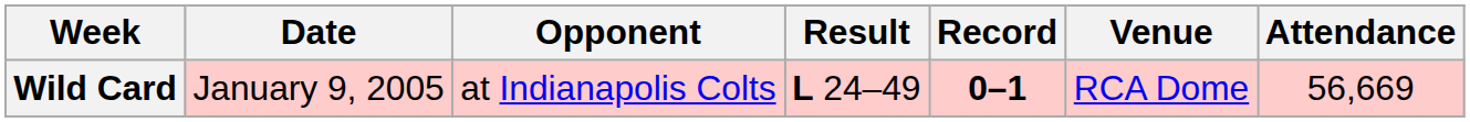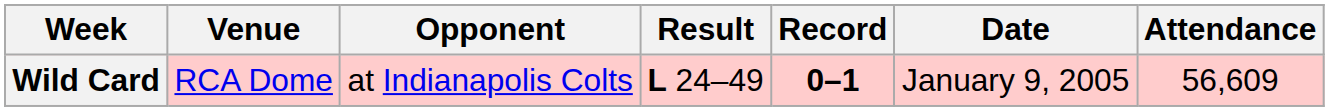columns swapped: Date <-> Venue
Wild Card | Attendance: 56,669 -> 56,609
